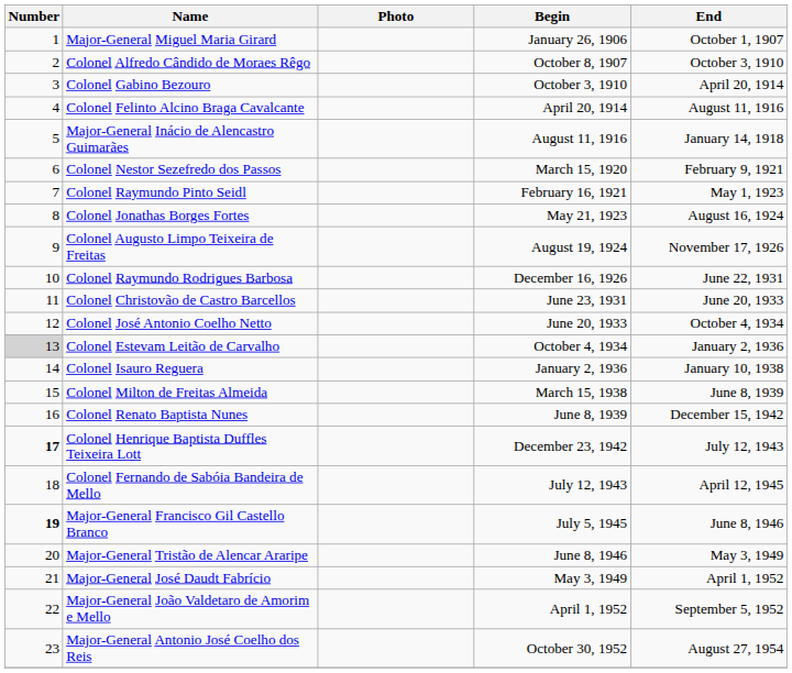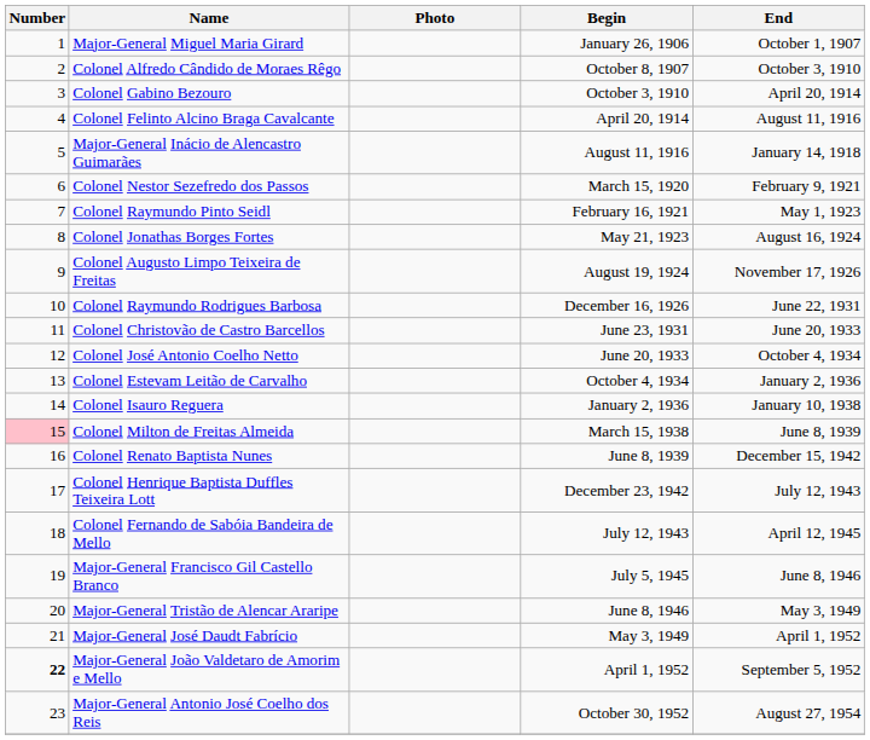Colonel Estevam Leitão de Carvalho | Number: lightgrey background -> no background
Colonel Milton de Freitas Almeida | Number: no background -> pink background
Colonel Henrique Baptista Duffles Teixeira Lott | Number: bold -> normal
Major-General Francisco Gil Castello Branco | Number: bold -> normal
Major-General João Valdetaro de Amorim e Mello | Number: normal -> bold
